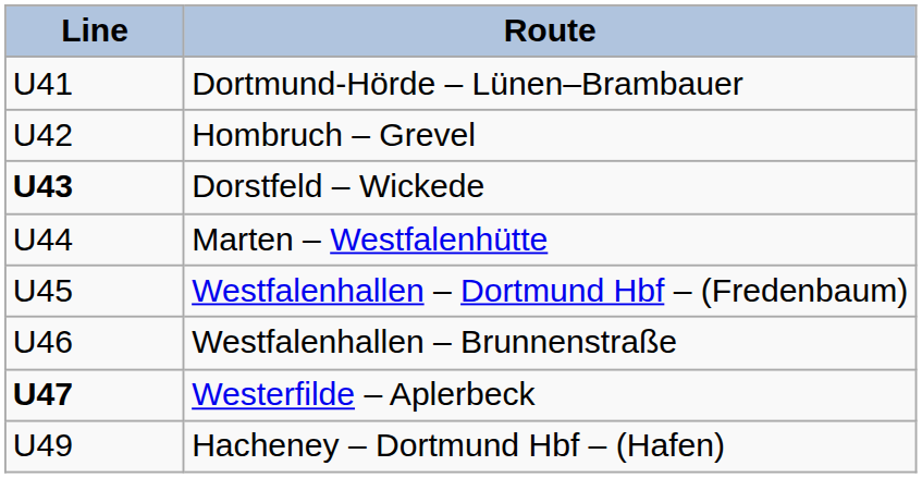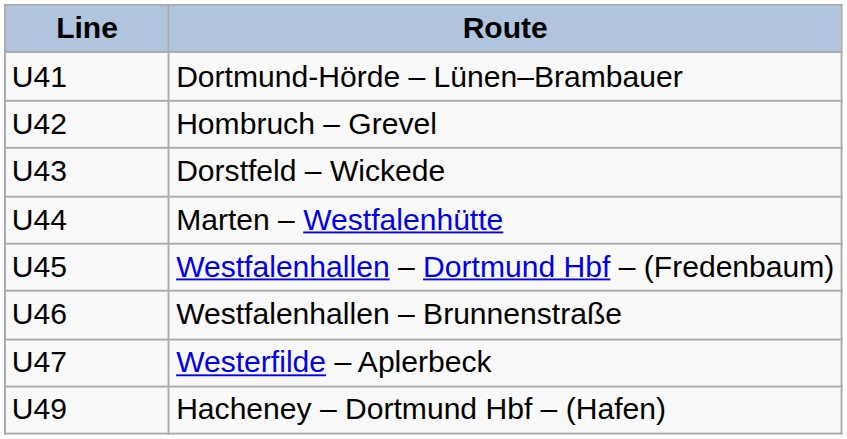Dorstfeld – Wickede | Line: bold -> normal
Westerfilde – Aplerbeck | Line: bold -> normal
